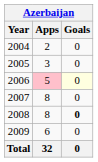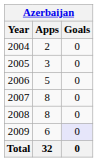2006 | Apps: pink background -> no background
2006 | Goals: lightyellow background -> no background
2008 | Goals: bold -> normal
2009 | Goals: no background -> lavender background
